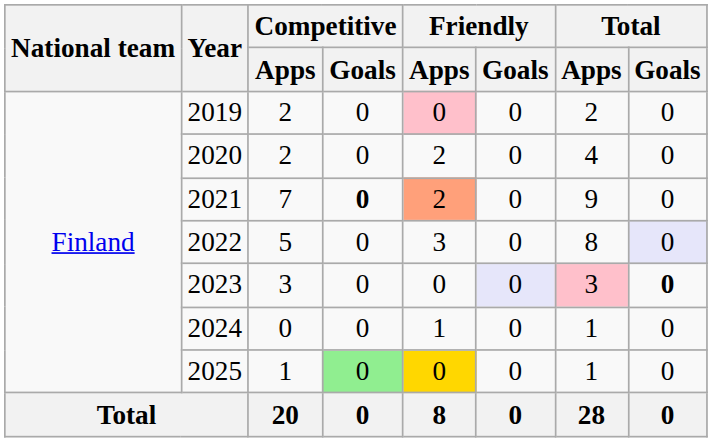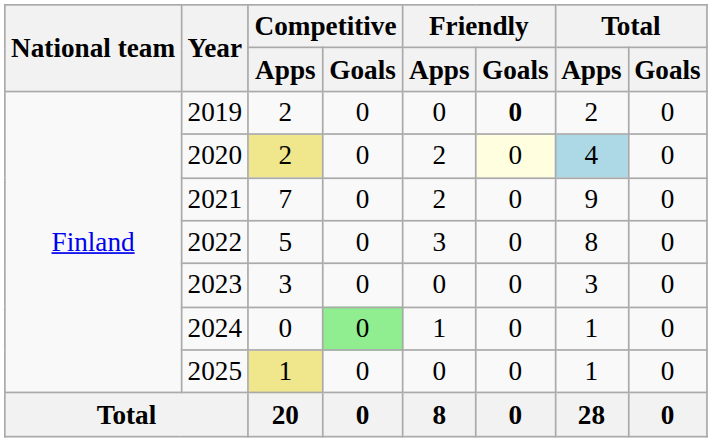2019 | Friendly / Apps: pink background -> no background
2019 | Friendly / Goals: normal -> bold
2020 | Competitive / Apps: no background -> khaki background
2020 | Friendly / Goals: no background -> lightyellow background
2020 | Total / Apps: no background -> lightblue background
2021 | Competitive / Goals: bold -> normal
2021 | Friendly / Apps: lightsalmon background -> no background
2022 | Total / Goals: lavender background -> no background
2023 | Friendly / Goals: lavender background -> no background
2023 | Total / Apps: pink background -> no background
2023 | Total / Goals: bold -> normal
2024 | Competitive / Goals: no background -> lightgreen background
2025 | Competitive / Apps: no background -> khaki background
2025 | Competitive / Goals: lightgreen background -> no background
2025 | Friendly / Apps: gold background -> no background
